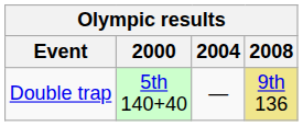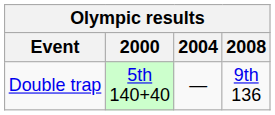Double trap | 2008: khaki background -> no background
